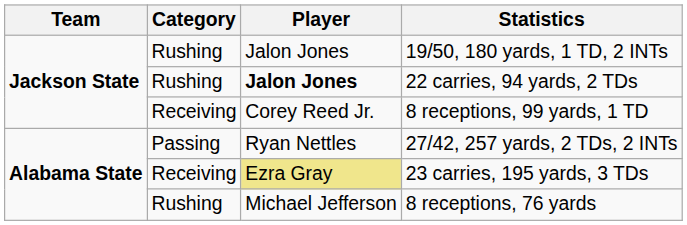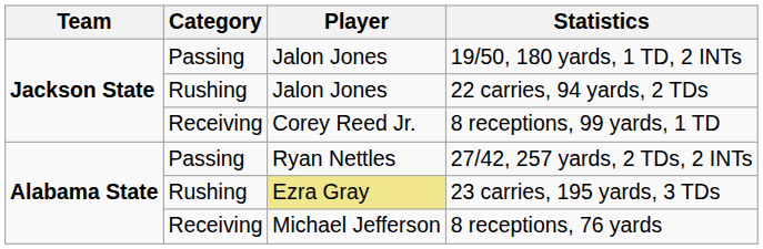19/50, 180 yards, 1 TD, 2 INTs | Category: Rushing -> Passing
22 carries, 94 yards, 2 TDs | Player: bold -> normal
23 carries, 195 yards, 3 TDs | Category: Receiving -> Rushing
8 receptions, 76 yards | Category: Rushing -> Receiving
